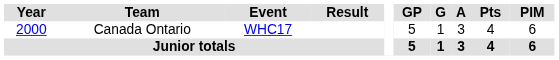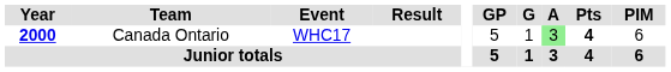Canada Ontario | Year: normal -> bold
Canada Ontario | A: no background -> lightgreen background
Canada Ontario | Pts: normal -> bold
